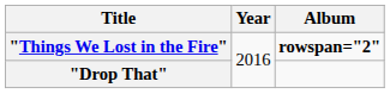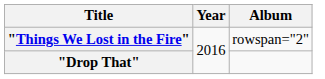"Things We Lost in the Fire" | Album: bold -> normal
